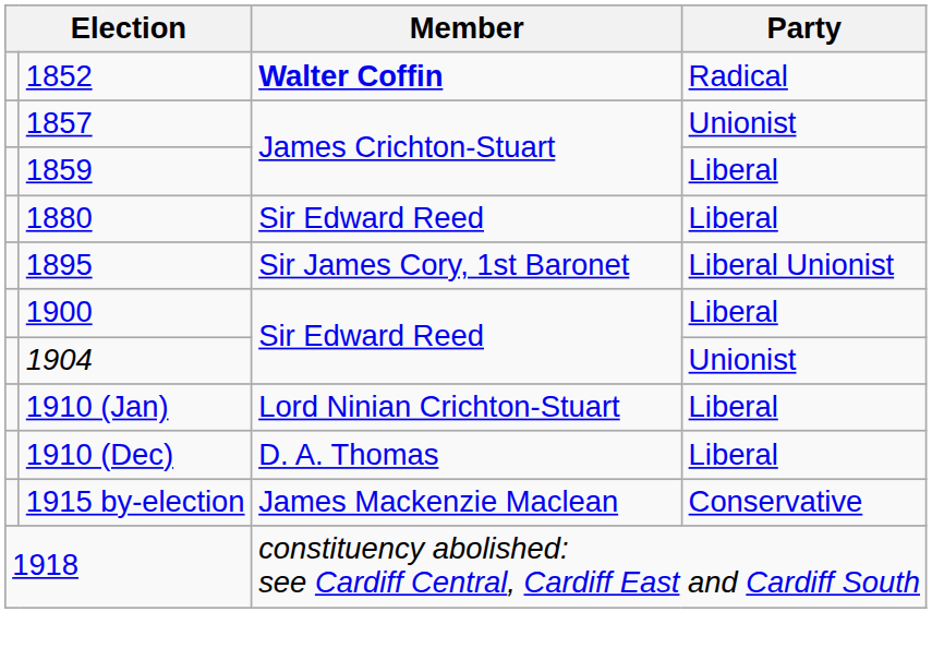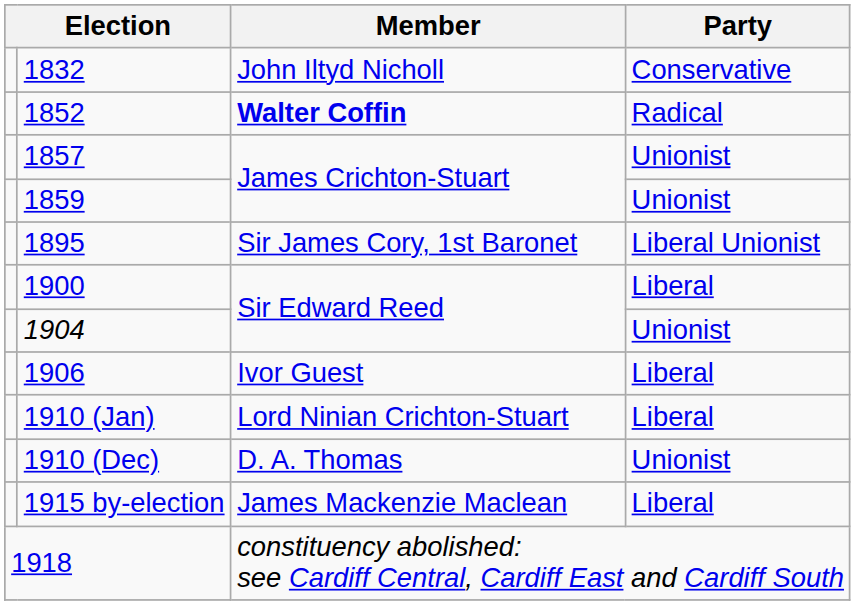+ row: 1832 | John Iltyd Nicholl | Conservative
1859 | Party: Liberal -> Unionist
- row: 1880 | Sir Edward Reed | Liberal
+ row: 1906 | Ivor Guest | Liberal
1910 (Dec) | Party: Liberal -> Unionist
1915 by-election | Party: Conservative -> Liberal
